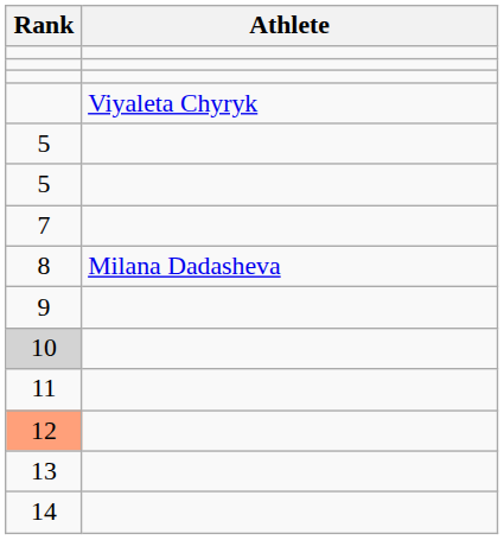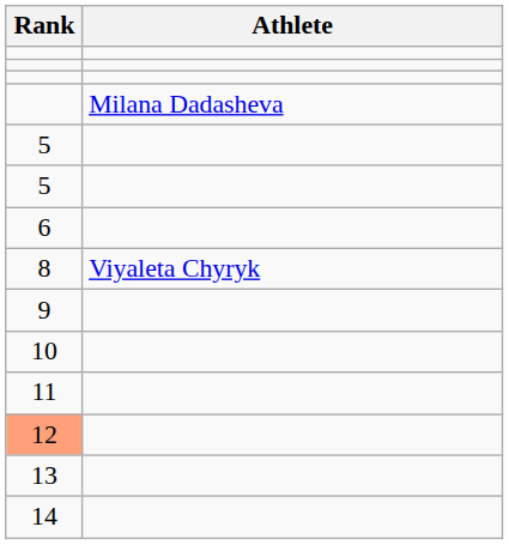row 5 | Athlete: Viyaleta Chyryk -> Milana Dadasheva
row 8 | Rank: 7 -> 6
row 9 | Athlete: Milana Dadasheva -> Viyaleta Chyryk
row 11 | Rank: lightgrey background -> no background
